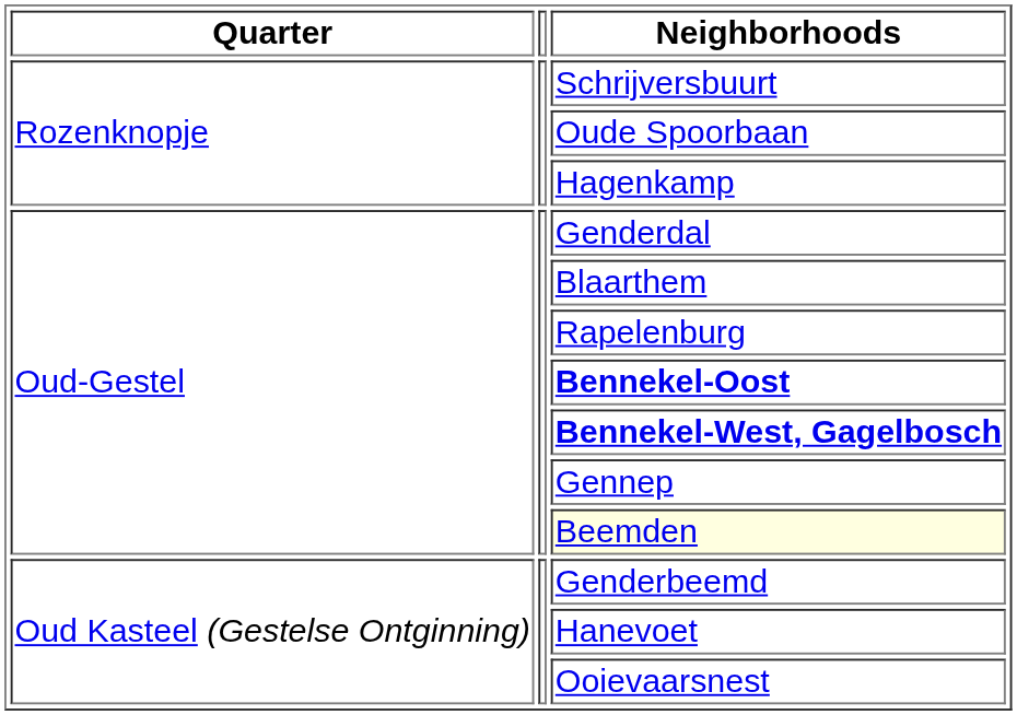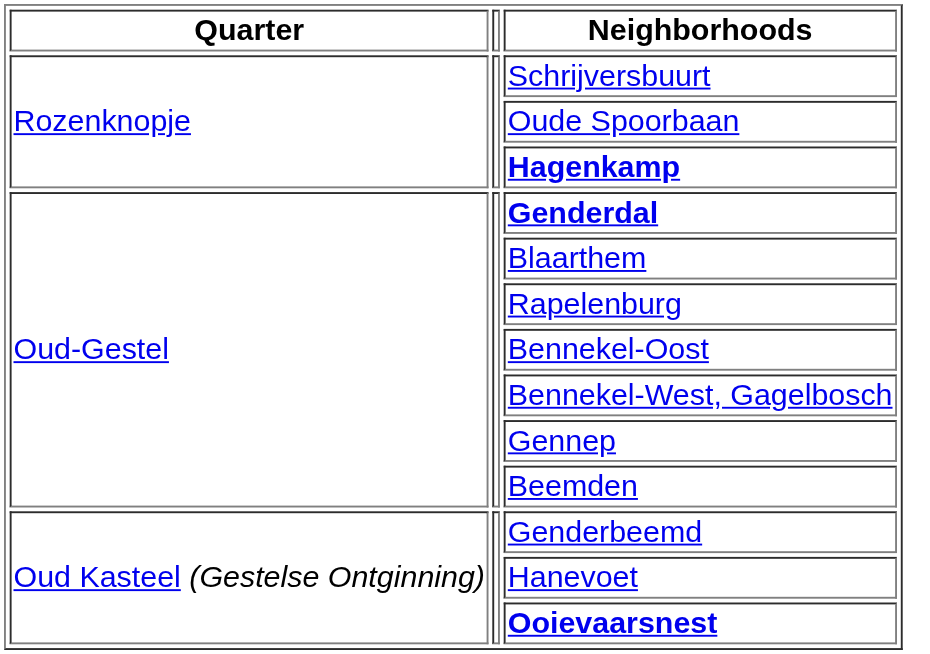Hagenkamp | Neighborhoods: normal -> bold
Genderdal | Neighborhoods: normal -> bold
Bennekel-Oost | Neighborhoods: bold -> normal
Bennekel-West, Gagelbosch | Neighborhoods: bold -> normal
Beemden | Neighborhoods: lightyellow background -> no background
Ooievaarsnest | Neighborhoods: normal -> bold
